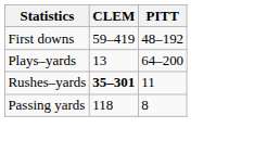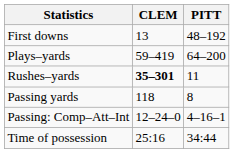First downs | CLEM: 59–419 -> 13
Plays–yards | CLEM: 13 -> 59–419
+ row: Passing: Comp–Att–Int | 12–24–0 | 4–16–1
+ row: Time of possession | 25:16 | 34:44
